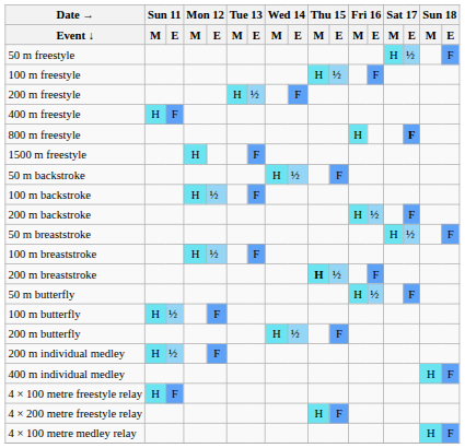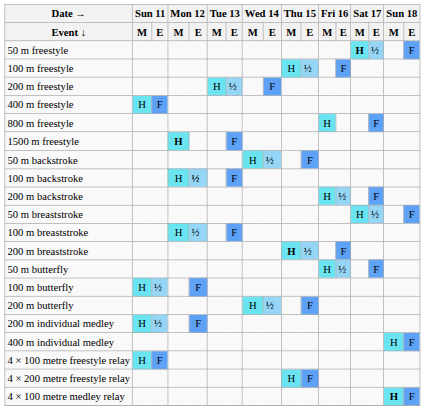50 m freestyle | Sat 17 / M: normal -> bold
800 m freestyle | Sat 17 / E: bold -> normal
1500 m freestyle | Mon 12 / M: normal -> bold
100 m backstroke | Mon 12 / E: normal -> bold
4 × 100 metre medley relay | Sun 18 / M: normal -> bold
